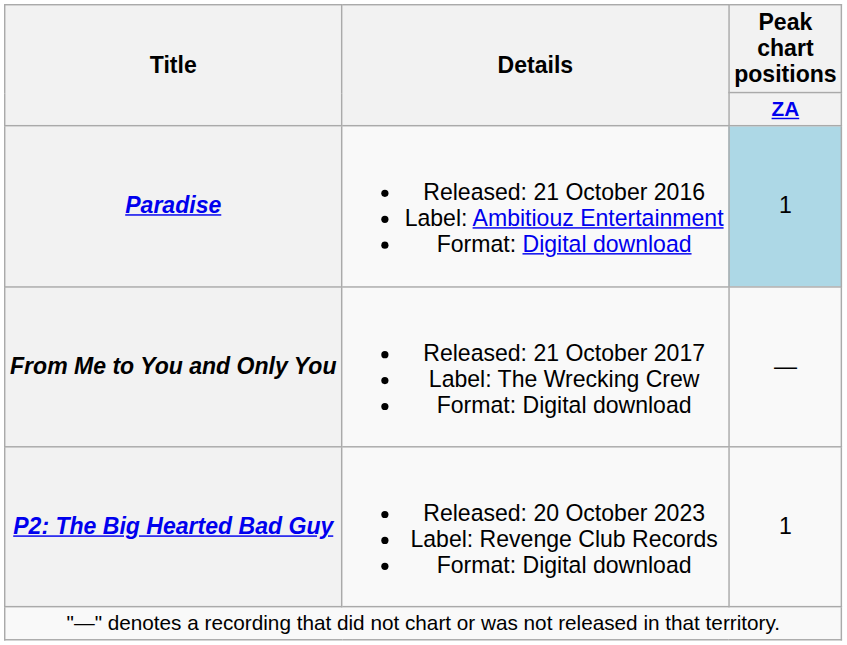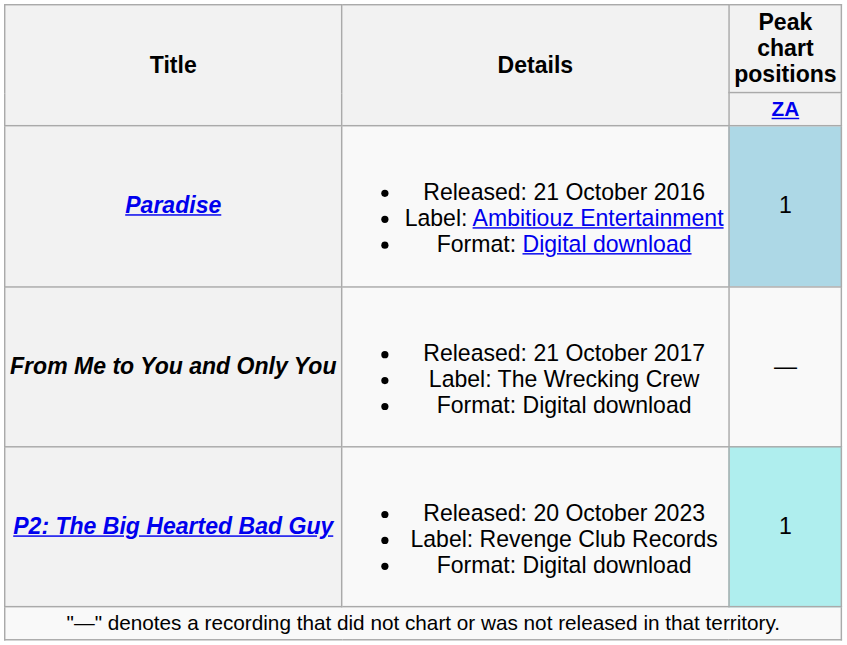P2: The Big Hearted Bad Guy | Peak chart positions / ZA: no background -> paleturquoise background
